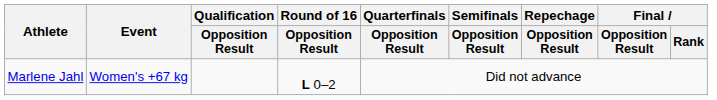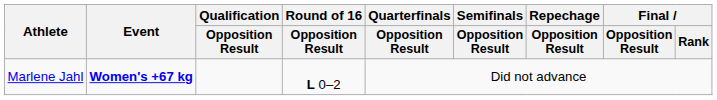Marlene Jahl | Event: normal -> bold
